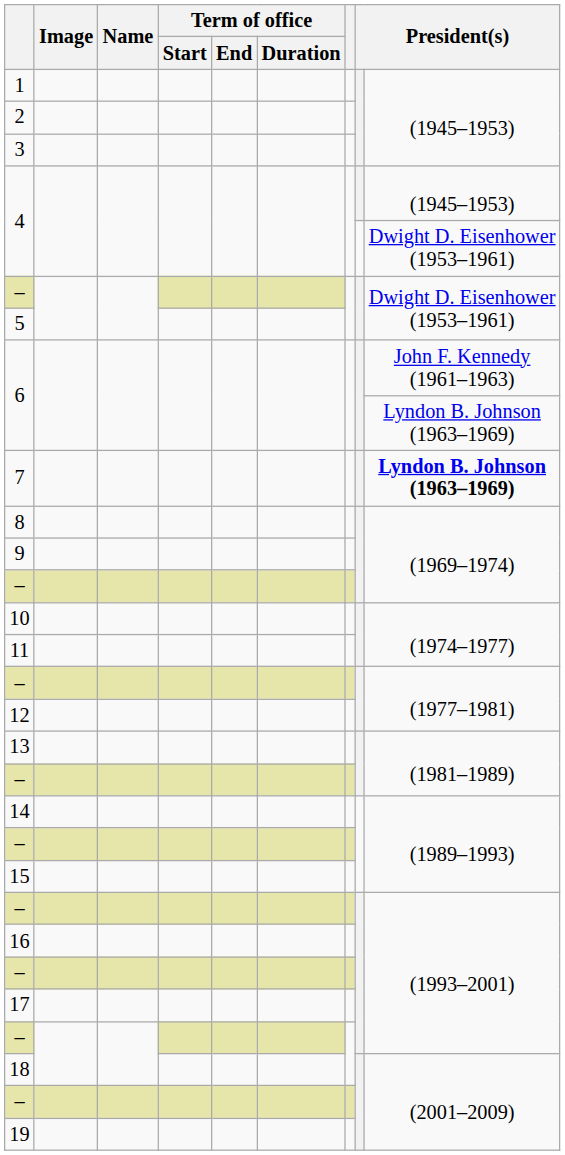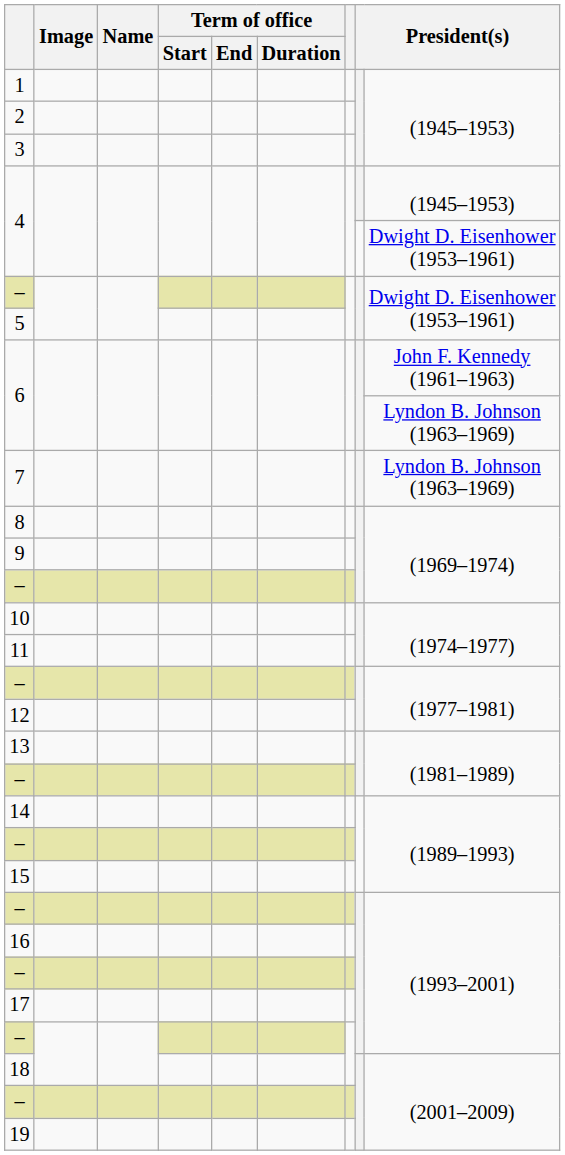7 | column 9: bold -> normal
